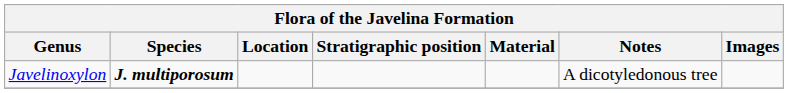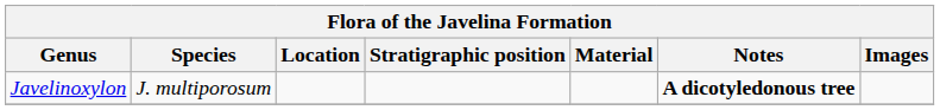Javelinoxylon | Species: bold -> normal
Javelinoxylon | Notes: normal -> bold
